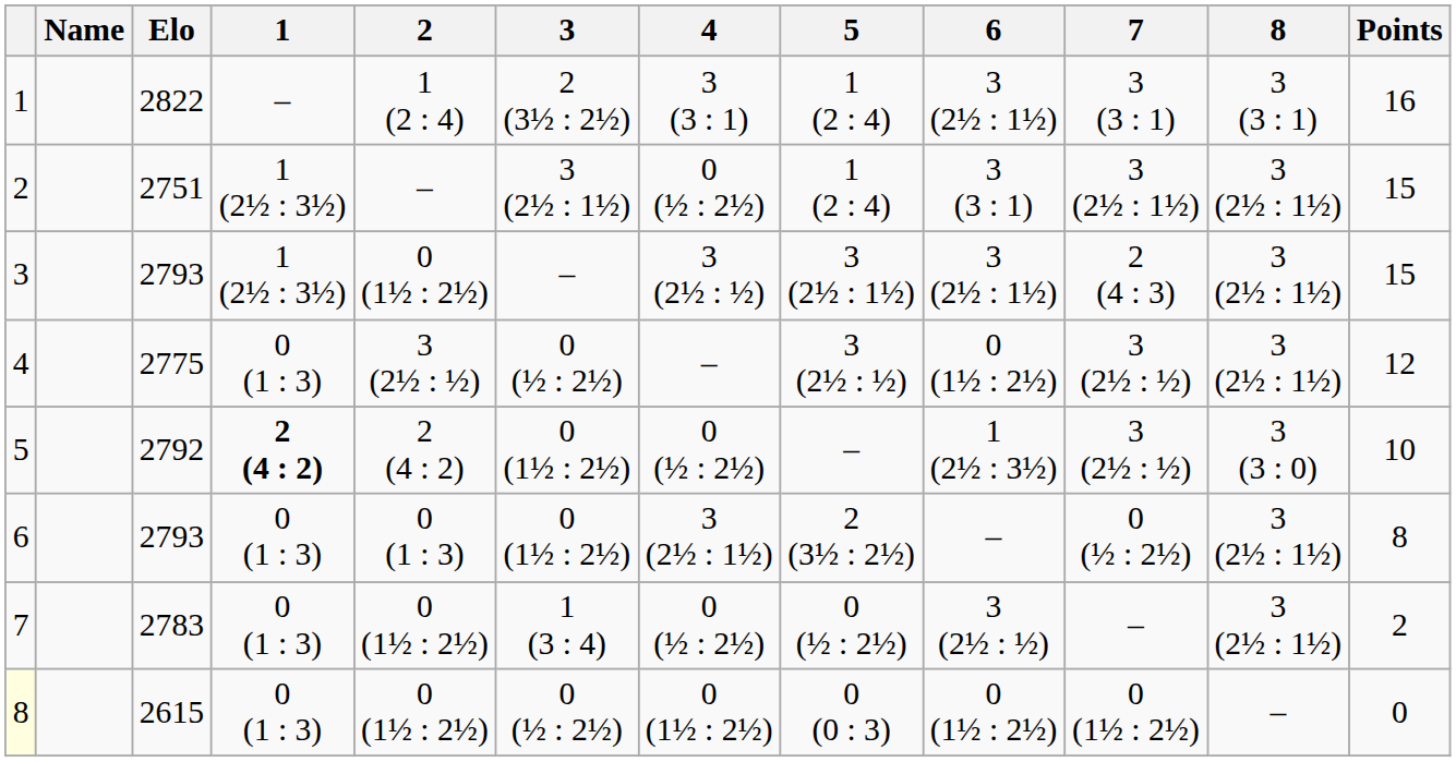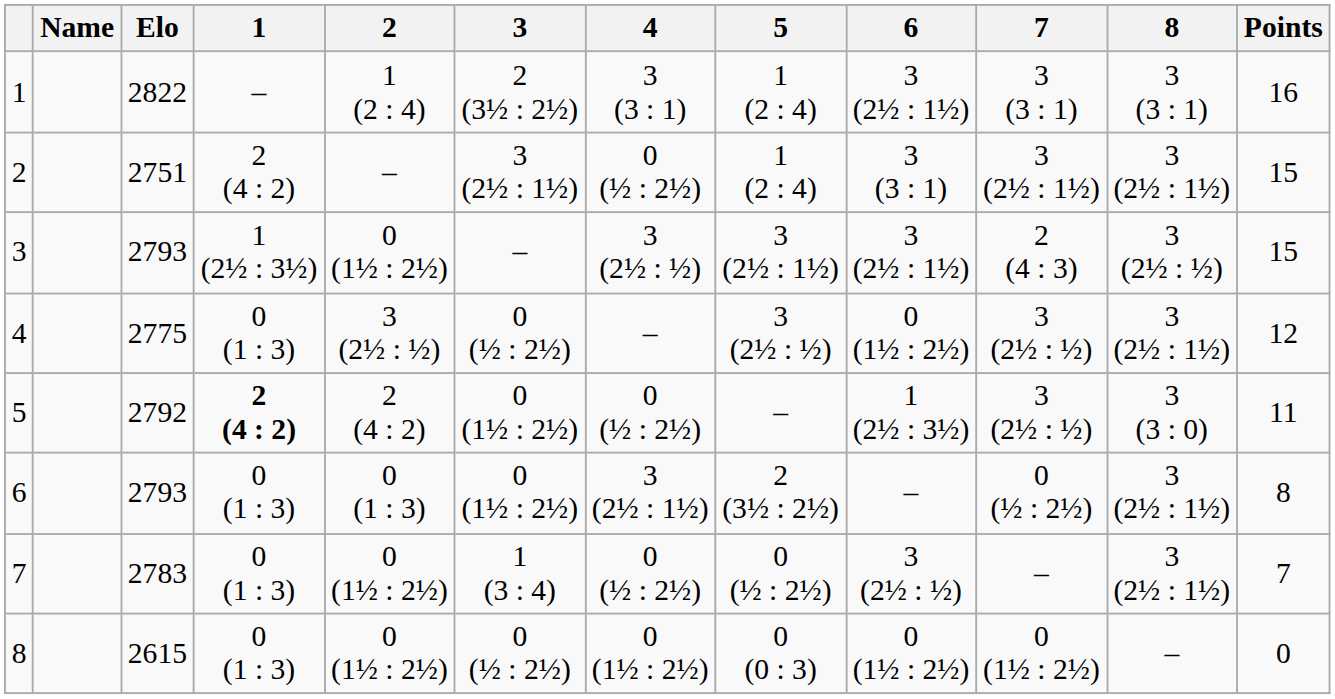row 3 | 1: 1 (2½ : 3½) -> 2 (4 : 2)
row 4 | 8: 3 (2½ : 1½) -> 3 (2½ : ½)
row 6 | Points: 10 -> 11
row 8 | Points: 2 -> 7
row 9 | column 1: lightyellow background -> no background
